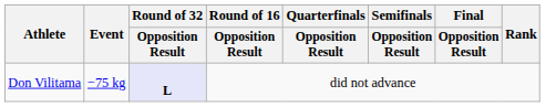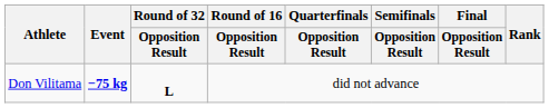Don Vilitama | Event: normal -> bold
Don Vilitama | Round of 32 / Opposition Result: lavender background -> no background
